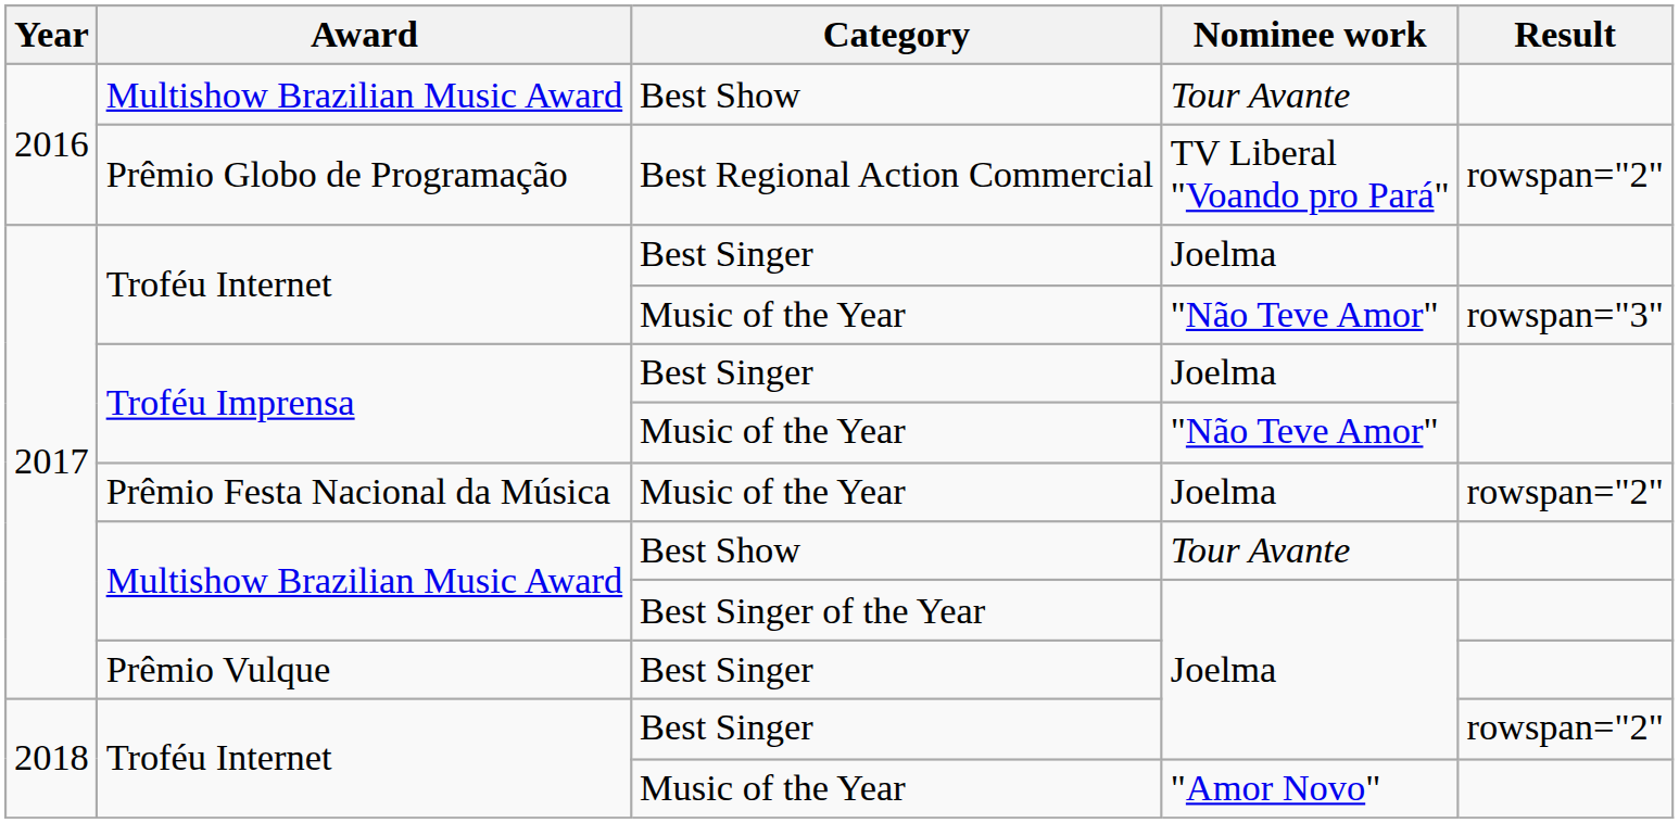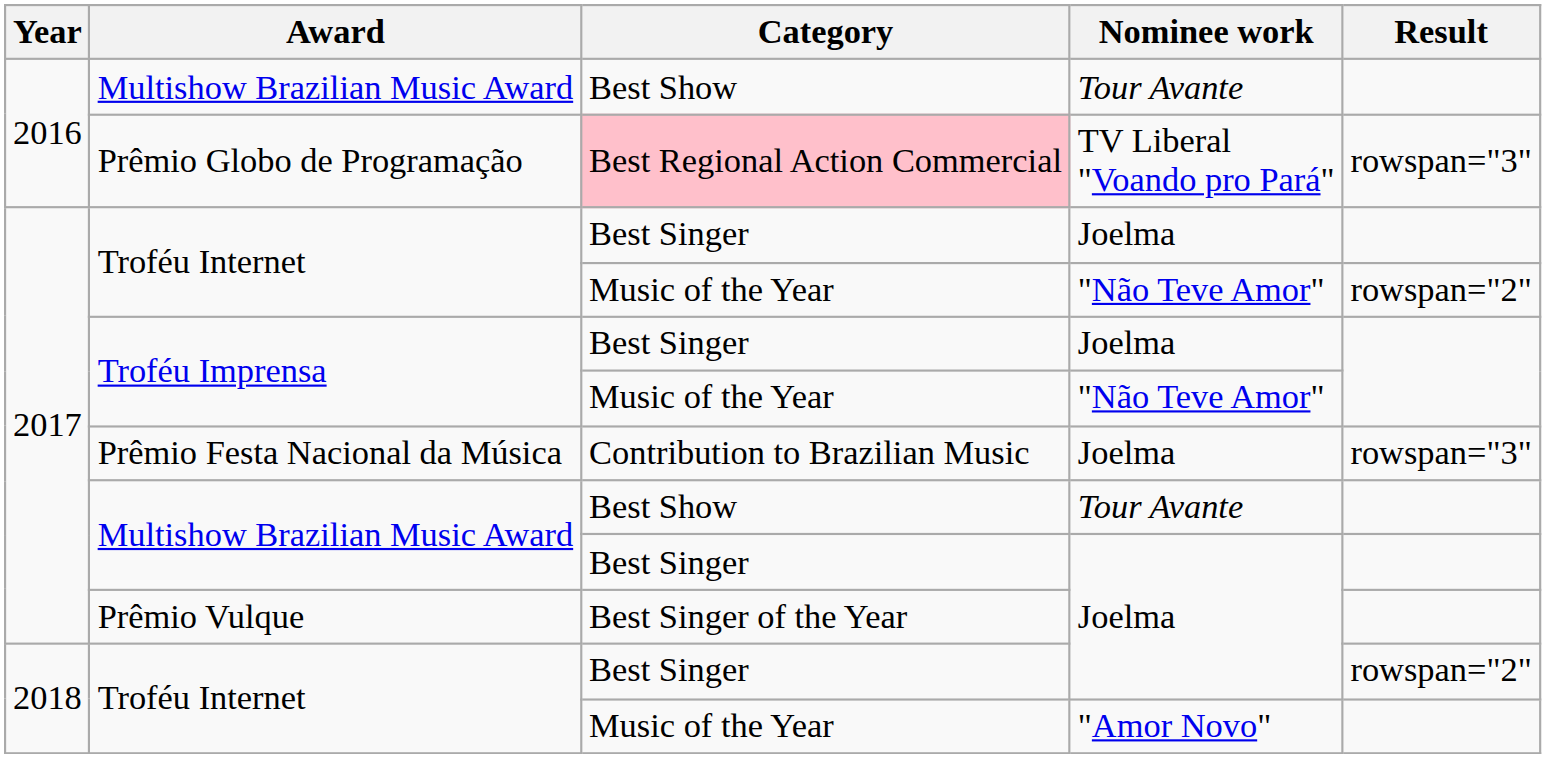Prêmio Globo de Programação | Category: no background -> pink background
Prêmio Globo de Programação | Result: rowspan="2" -> rowspan="3"
Troféu Internet / "Não Teve Amor" | Result: rowspan="3" -> rowspan="2"
Prêmio Festa Nacional da Música | Category: Music of the Year -> Contribution to Brazilian Music
Prêmio Festa Nacional da Música | Result: rowspan="2" -> rowspan="3"
Multishow Brazilian Music Award / Joelma | Category: Best Singer of the Year -> Best Singer
Prêmio Vulque | Category: Best Singer -> Best Singer of the Year
